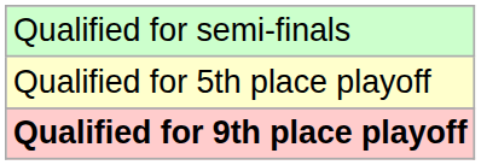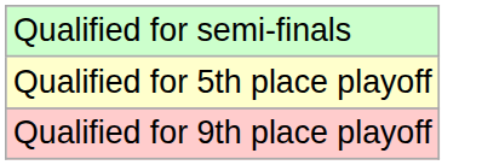row 3 | column 1: bold -> normal
